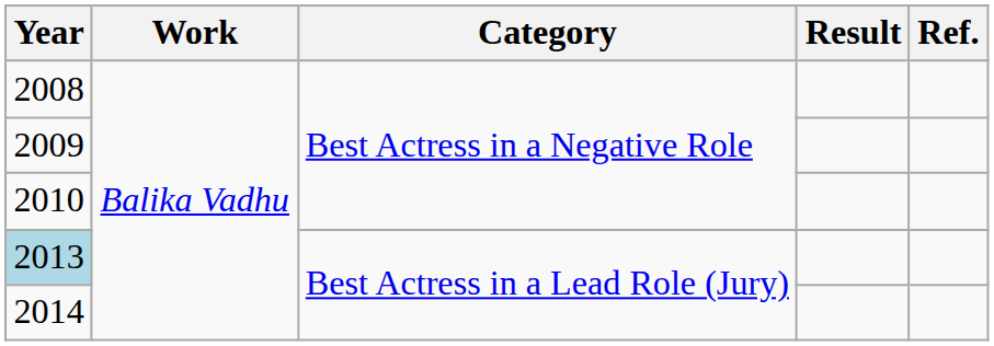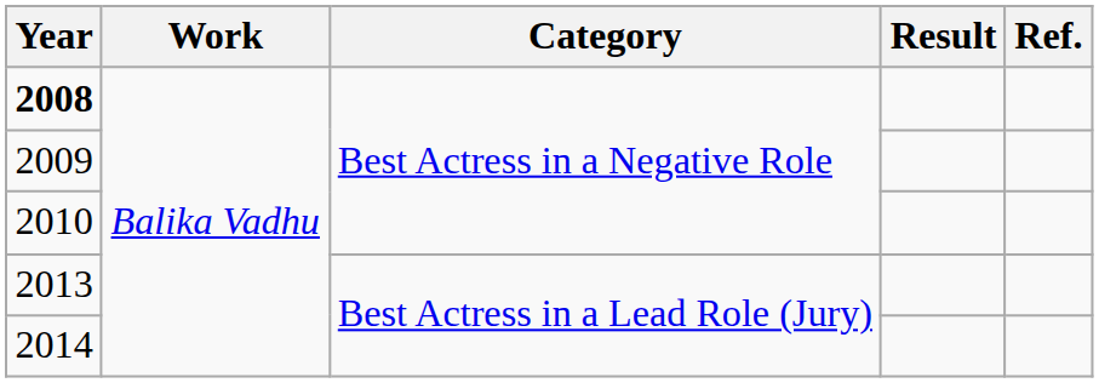2008 | Year: normal -> bold
2013 | Year: lightblue background -> no background
